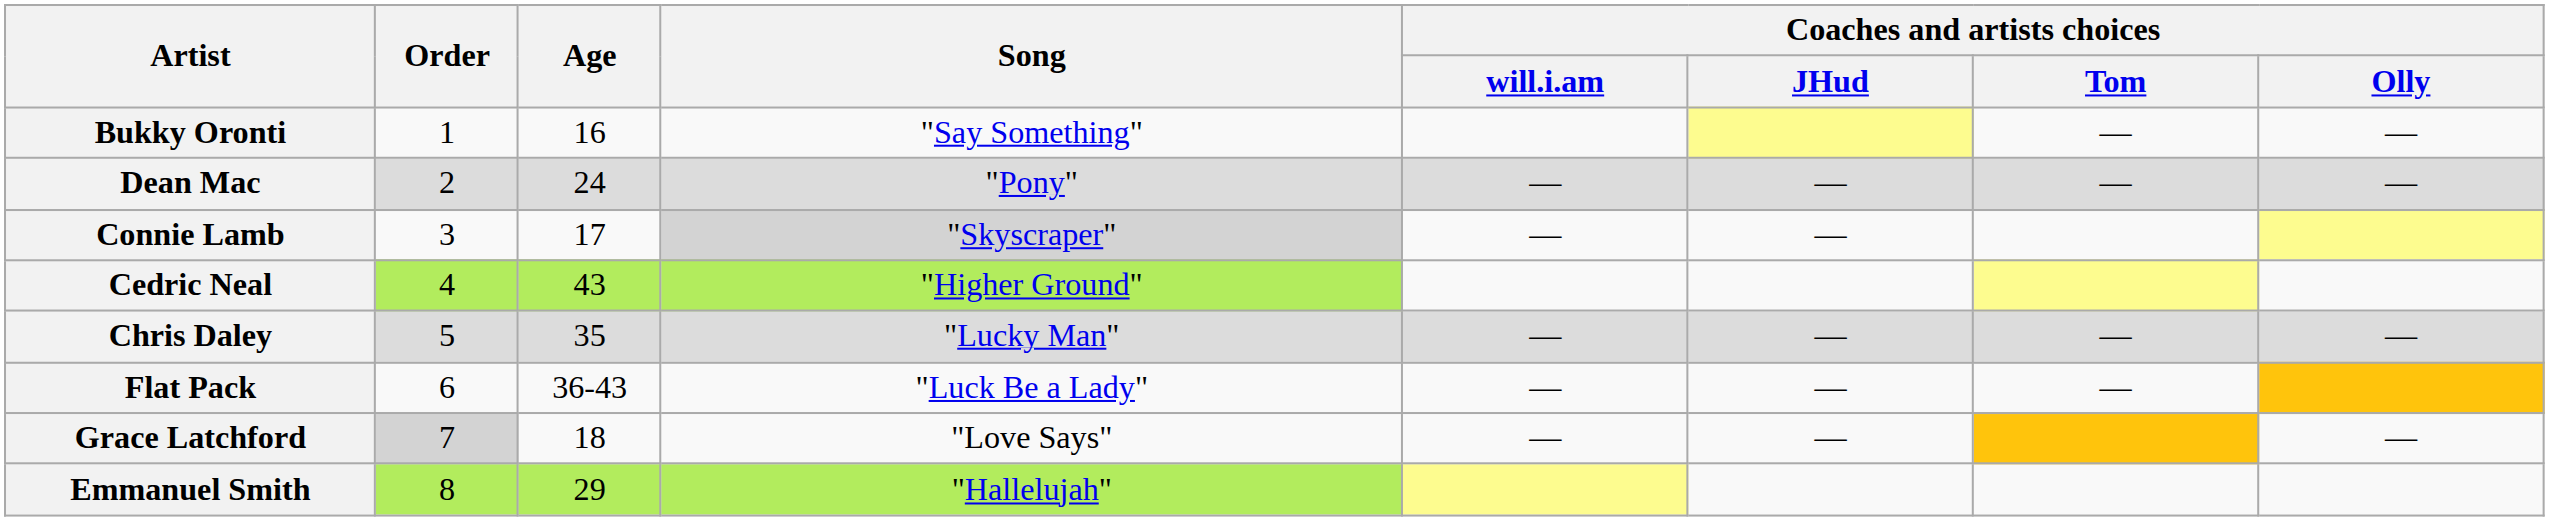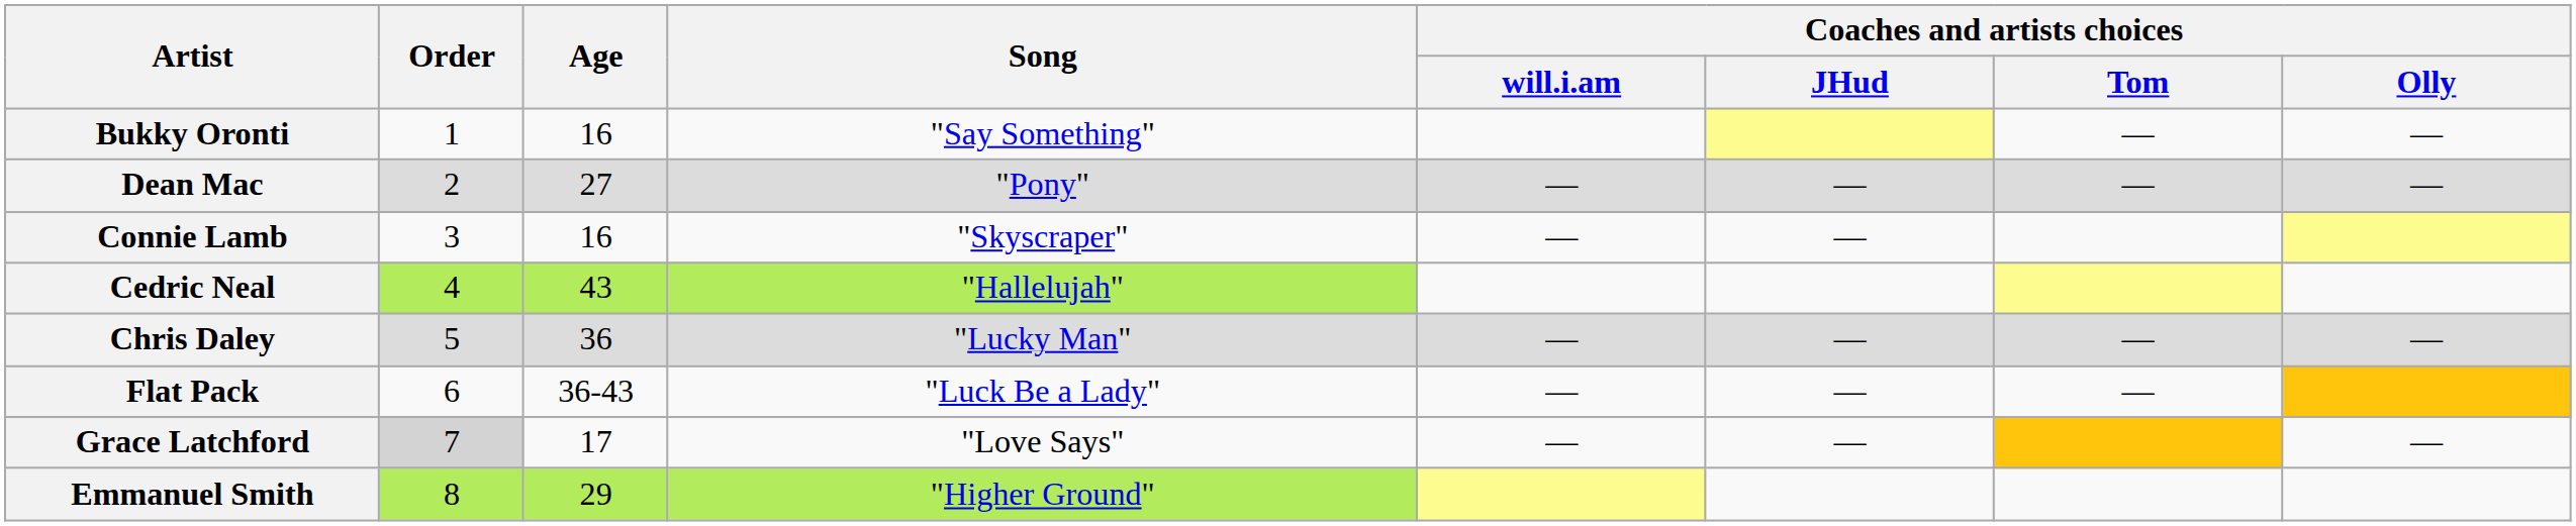Dean Mac | Age: 24 -> 27
Connie Lamb | Age: 17 -> 16
Connie Lamb | Song: lightgrey background -> no background
Cedric Neal | Song: "Higher Ground" -> "Hallelujah"
Chris Daley | Age: 35 -> 36
Grace Latchford | Age: 18 -> 17
Emmanuel Smith | Song: "Hallelujah" -> "Higher Ground"
